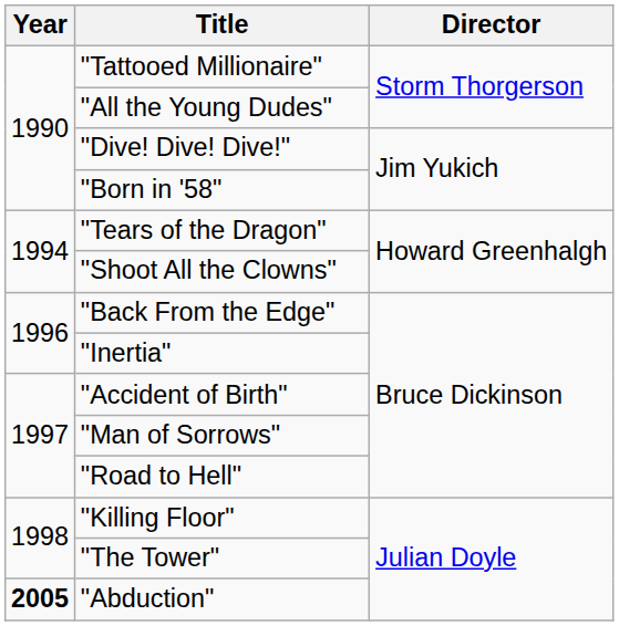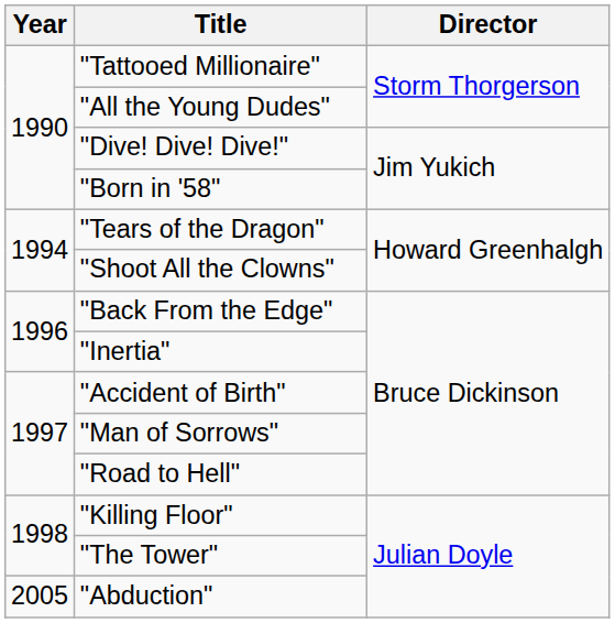"Abduction" | Year: bold -> normal
